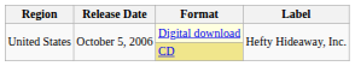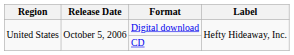Digital download | Format: lightyellow background -> no background
CD | Format: khaki background -> no background
